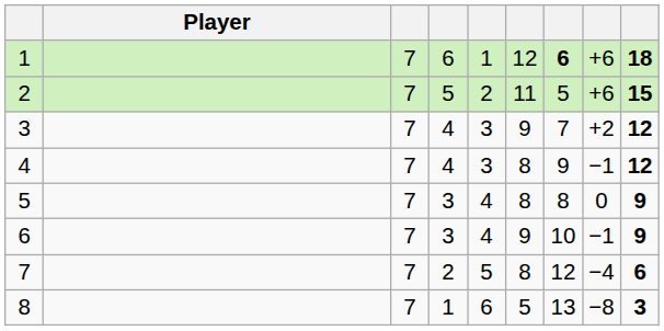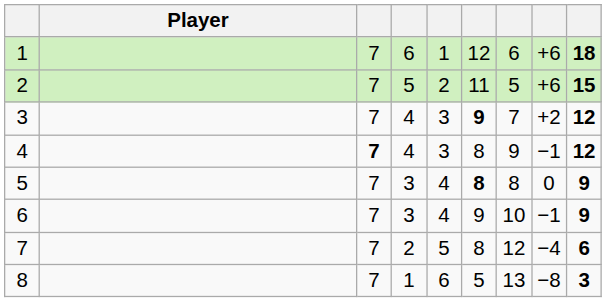row 2 | column 7: bold -> normal
row 4 | column 6: normal -> bold
row 5 | column 3: normal -> bold
row 6 | column 6: normal -> bold
